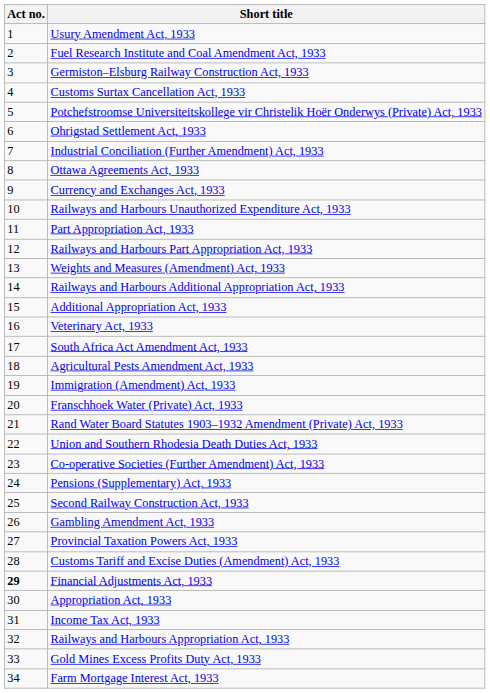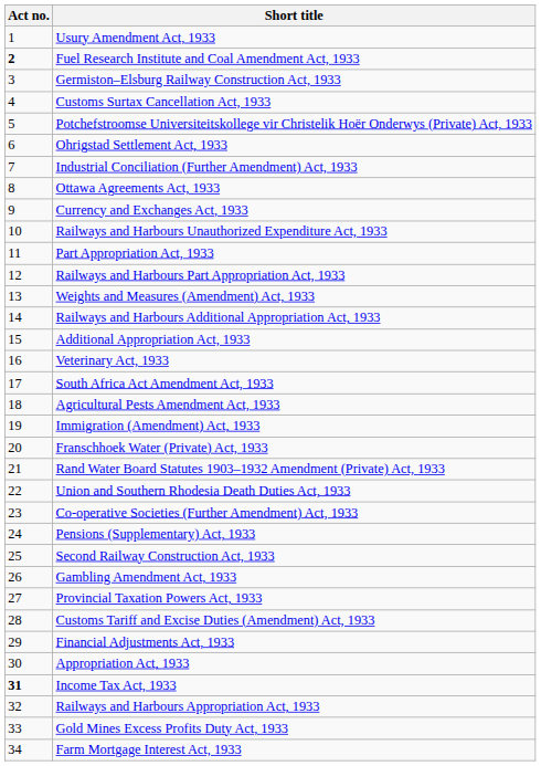Fuel Research Institute and Coal Amendment Act, 1933 | Act no.: normal -> bold
Financial Adjustments Act, 1933 | Act no.: bold -> normal
Income Tax Act, 1933 | Act no.: normal -> bold
